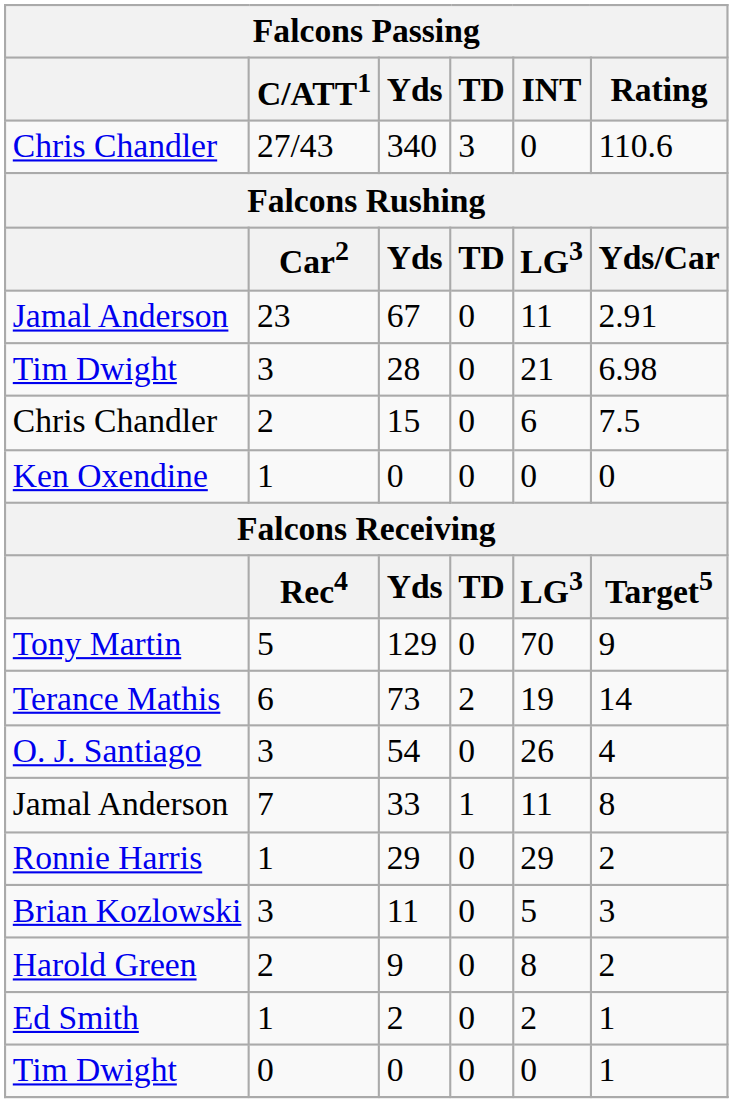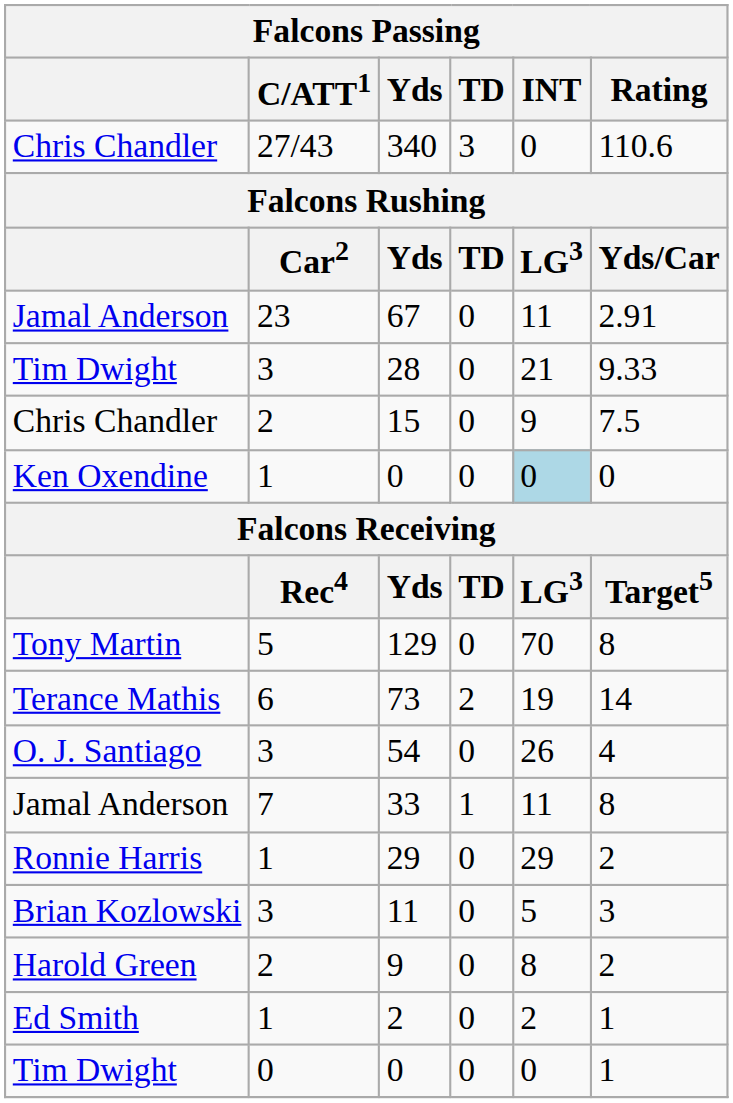28 | Rating: 6.98 -> 9.33
15 | INT: 6 -> 9
Ken Oxendine / 0 | INT: no background -> lightblue background
129 | Rating: 9 -> 8
